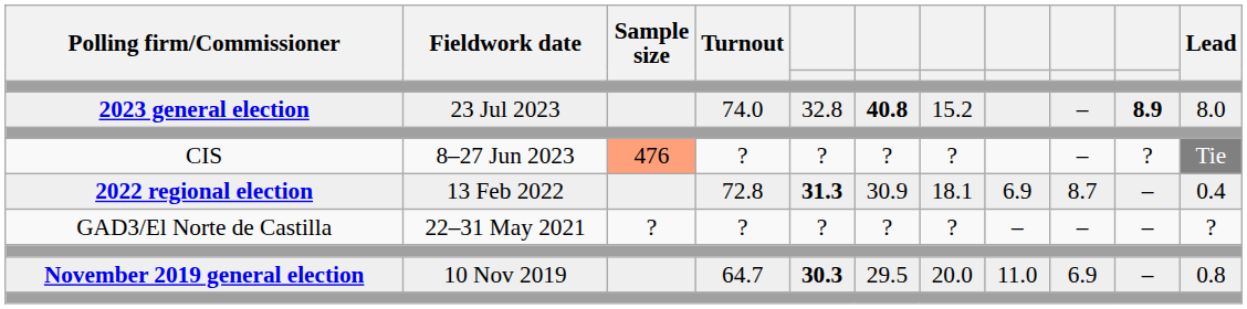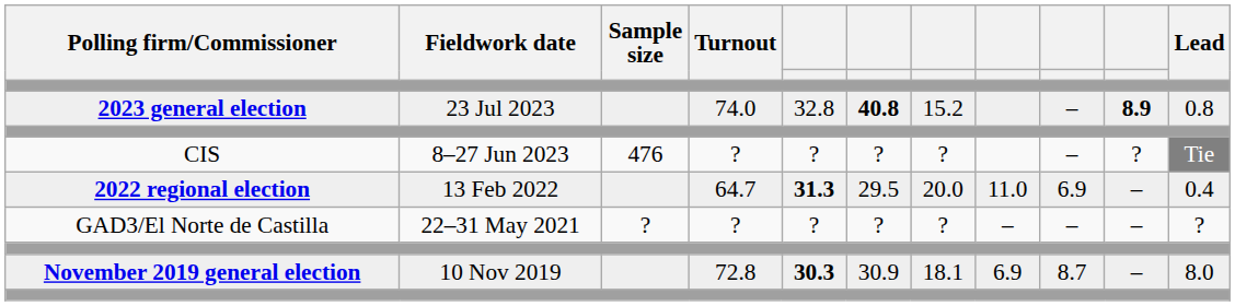2023 general election | Lead: 8.0 -> 0.8
CIS | Sample size: lightsalmon background -> no background
2022 regional election | Turnout: 72.8 -> 64.7
2022 regional election | column 6: 30.9 -> 29.5
2022 regional election | column 7: 18.1 -> 20.0
2022 regional election | column 8: 6.9 -> 11.0
2022 regional election | column 9: 8.7 -> 6.9
November 2019 general election | Turnout: 64.7 -> 72.8
November 2019 general election | column 6: 29.5 -> 30.9
November 2019 general election | column 7: 20.0 -> 18.1
November 2019 general election | column 8: 11.0 -> 6.9
November 2019 general election | column 9: 6.9 -> 8.7
November 2019 general election | Lead: 0.8 -> 8.0
